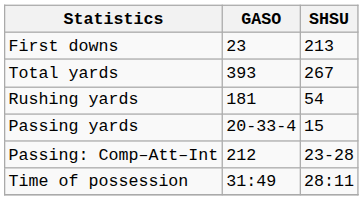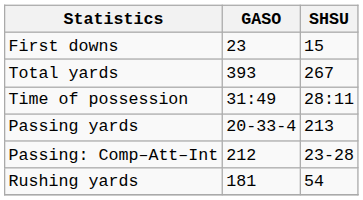First downs | SHSU: 213 -> 15
rows swapped: Rushing yards <-> Time of possession
Passing yards | SHSU: 15 -> 213
